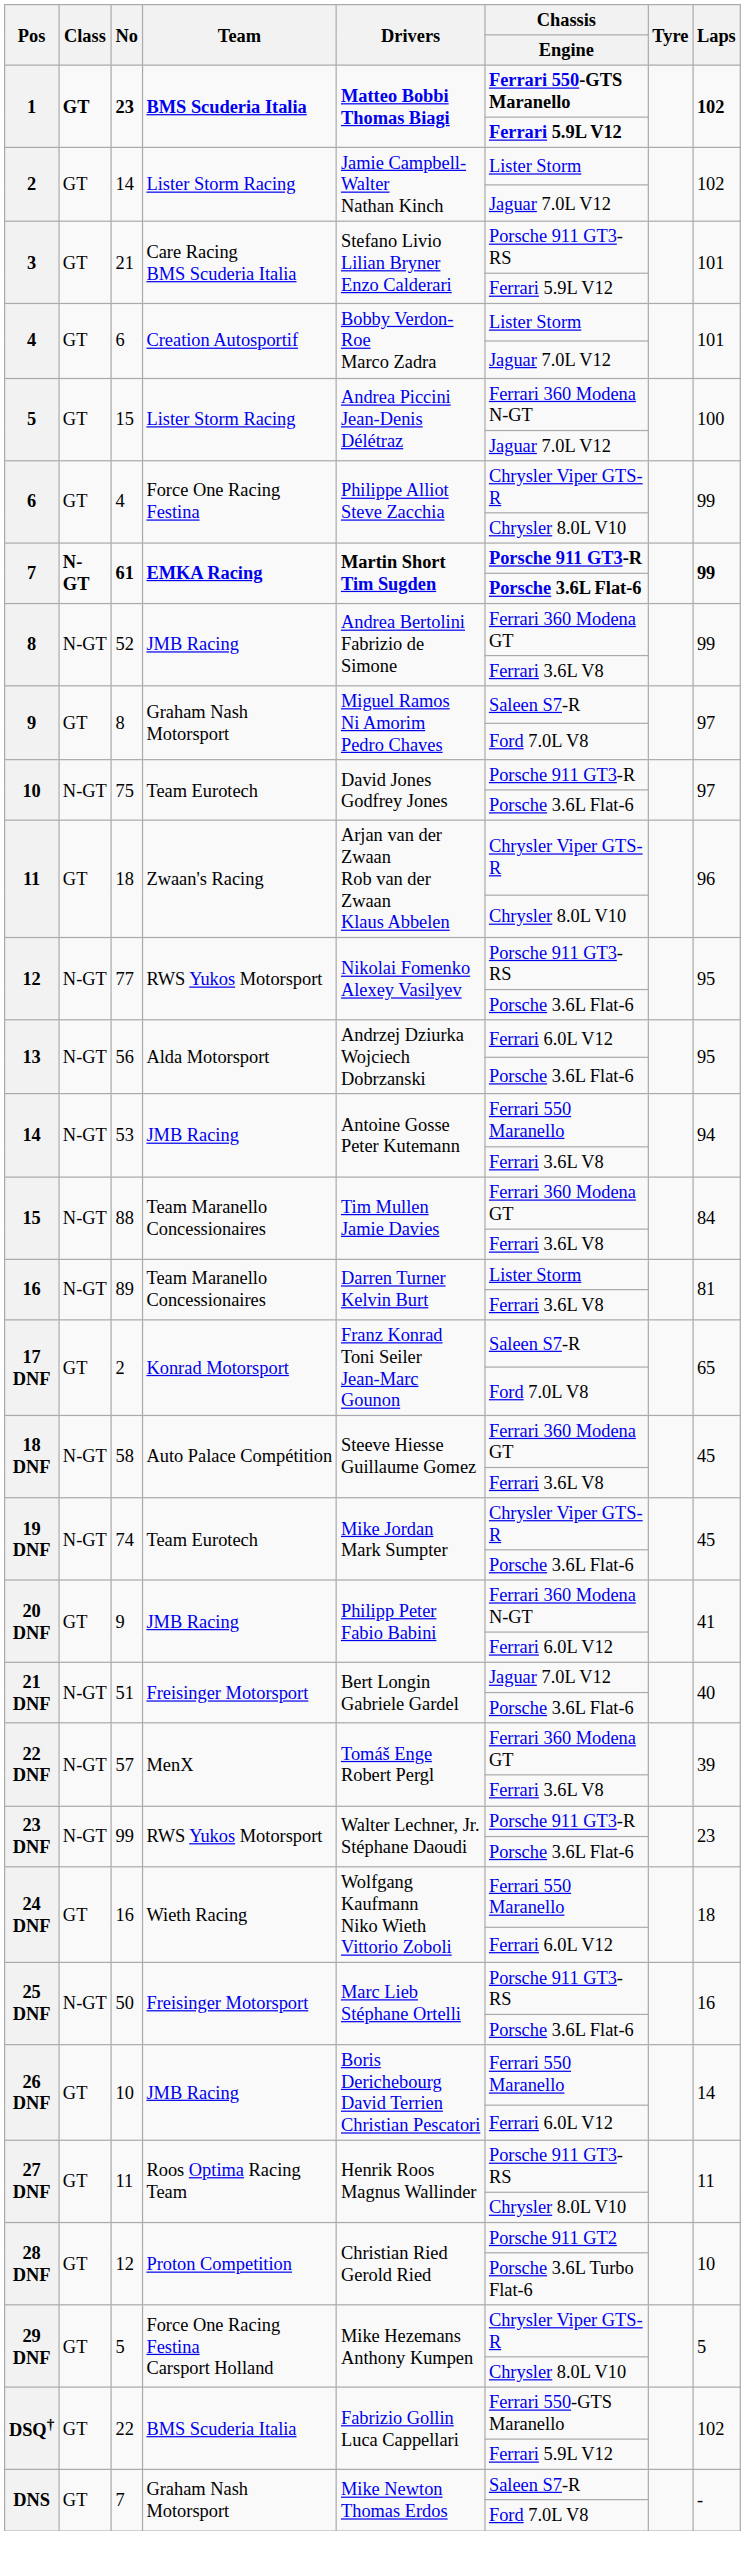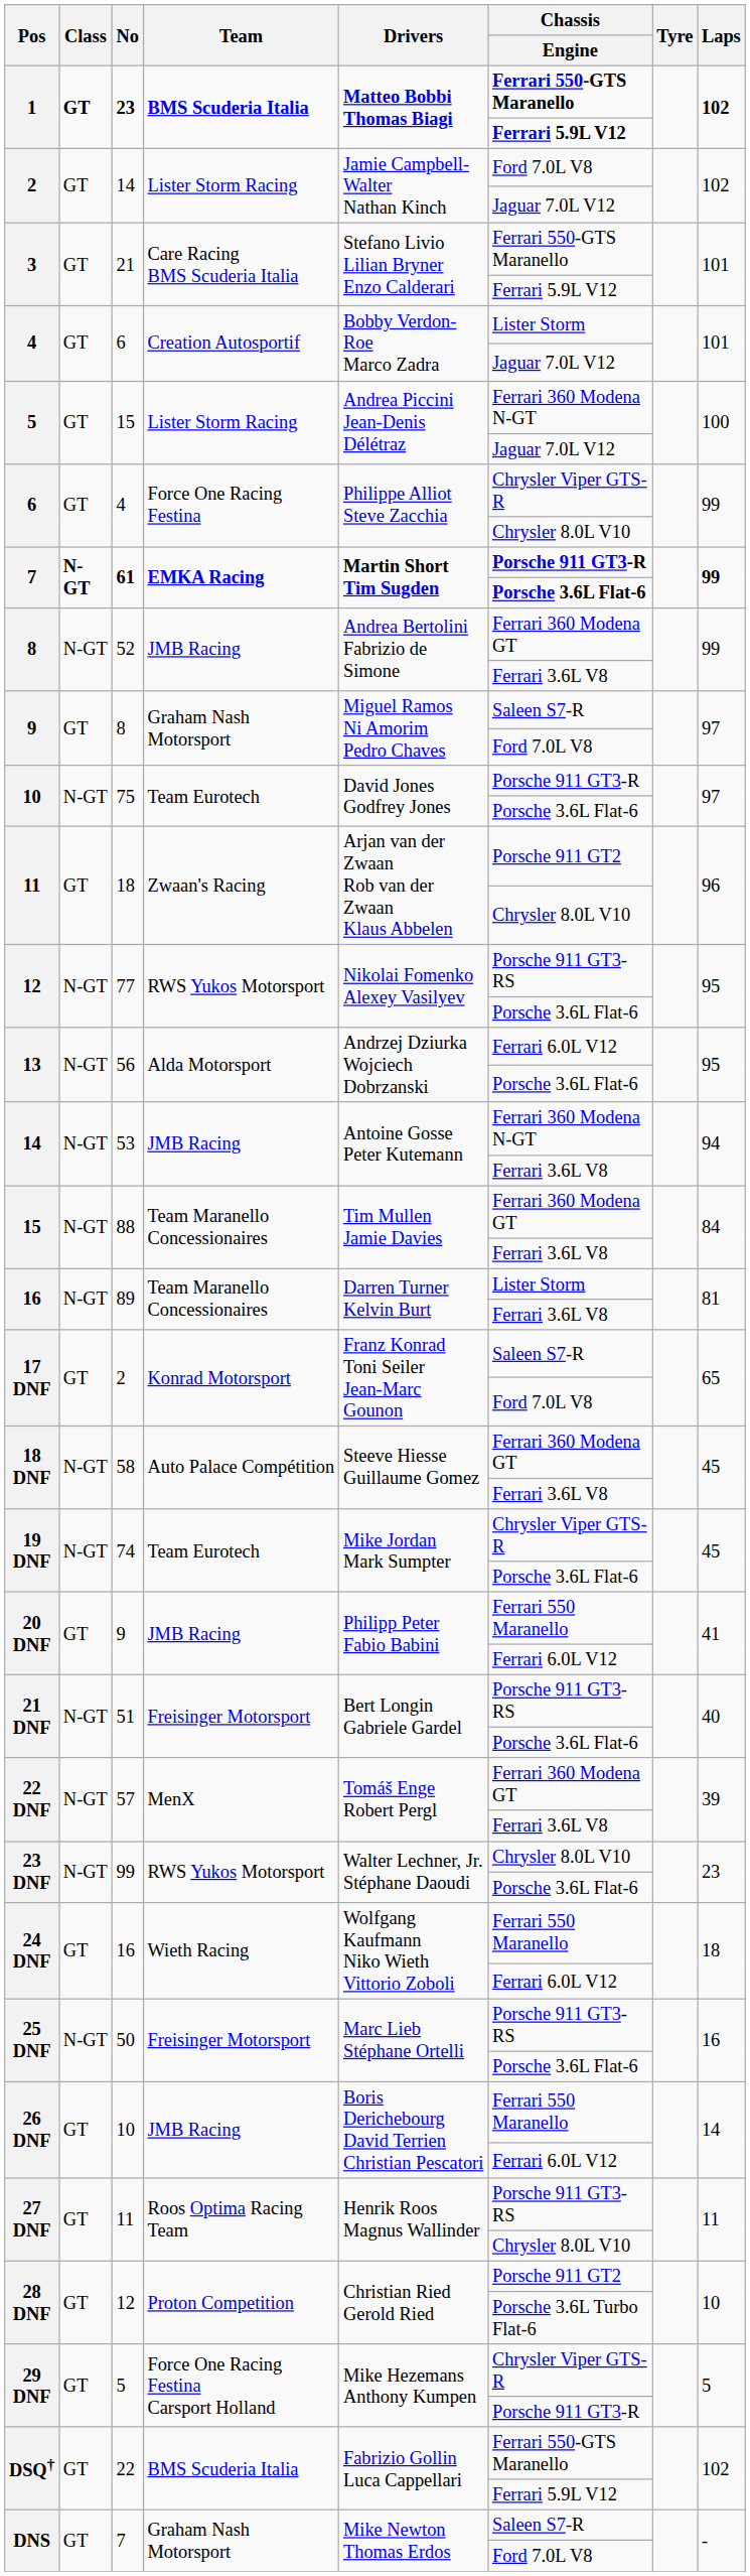row 5 | Chassis / Engine: Lister Storm -> Ford 7.0L V8
row 7 | Chassis / Engine: Porsche 911 GT3-RS -> Ferrari 550-GTS Maranello
row 23 | Chassis / Engine: Chrysler Viper GTS-R -> Porsche 911 GT2
row 29 | Chassis / Engine: Ferrari 550 Maranello -> Ferrari 360 Modena N-GT
row 41 | Chassis / Engine: Ferrari 360 Modena N-GT -> Ferrari 550 Maranello
row 43 | Chassis / Engine: Jaguar 7.0L V12 -> Porsche 911 GT3-RS
row 47 | Chassis / Engine: Porsche 911 GT3-R -> Chrysler 8.0L V10
row 60 | Chassis / Engine: Chrysler 8.0L V10 -> Porsche 911 GT3-R
